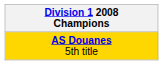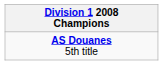row 2 | column 1: gold background -> no background
